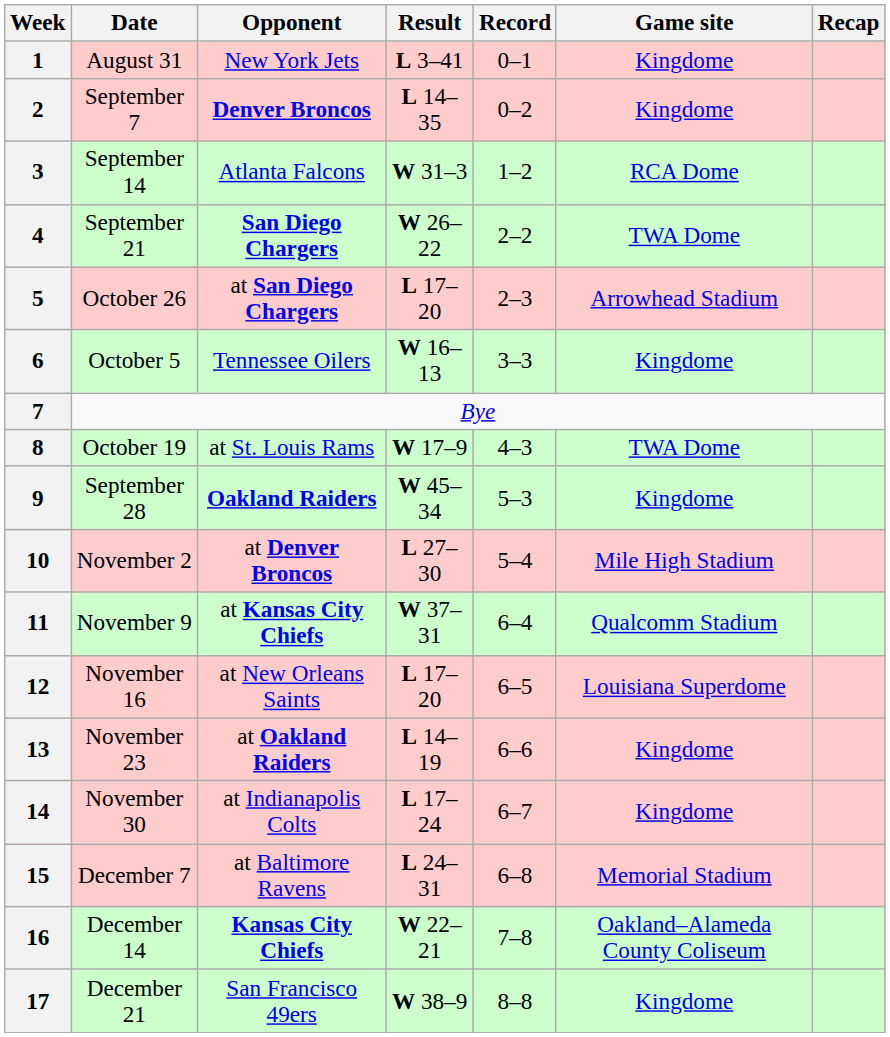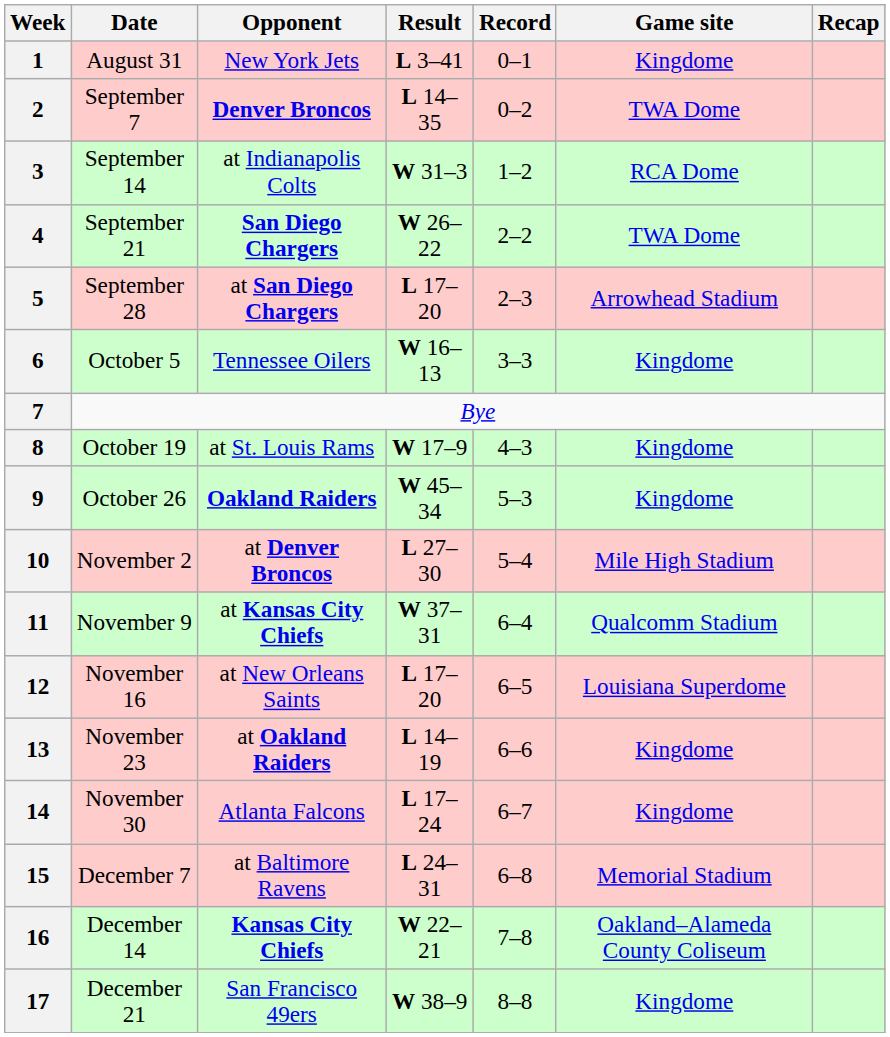2 | Game site: Kingdome -> TWA Dome
3 | Opponent: Atlanta Falcons -> at Indianapolis Colts
5 | Date: October 26 -> September 28
8 | Game site: TWA Dome -> Kingdome
9 | Date: September 28 -> October 26
14 | Opponent: at Indianapolis Colts -> Atlanta Falcons
